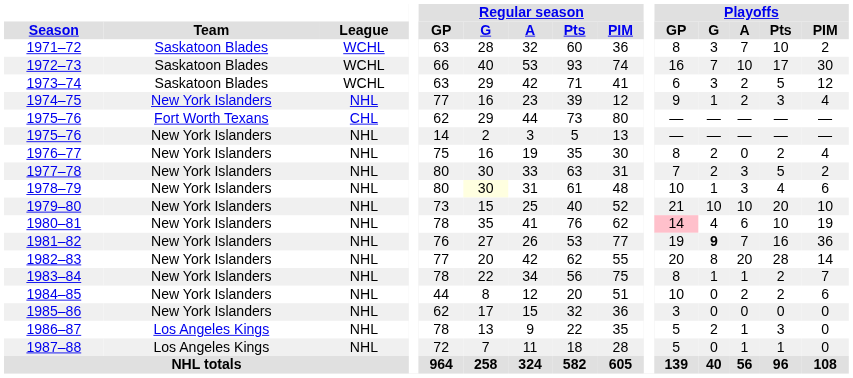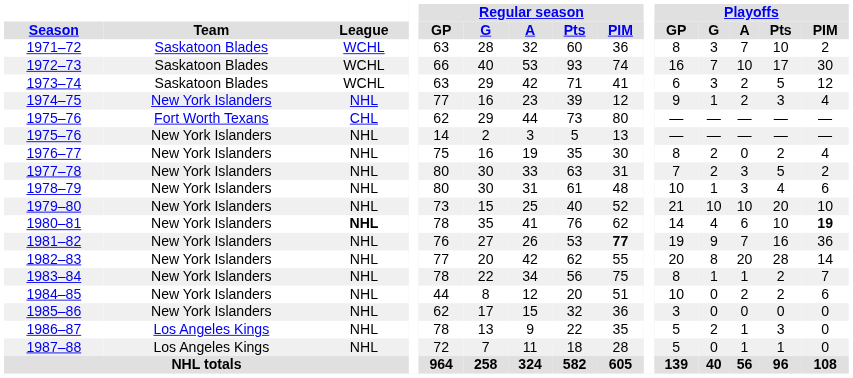1978–79 | Regular season / G: lightyellow background -> no background
1980–81 | League: normal -> bold
1980–81 | Playoffs / GP: pink background -> no background
1980–81 | Playoffs / PIM: normal -> bold
1981–82 | Regular season / PIM: normal -> bold
1981–82 | Playoffs / G: bold -> normal
